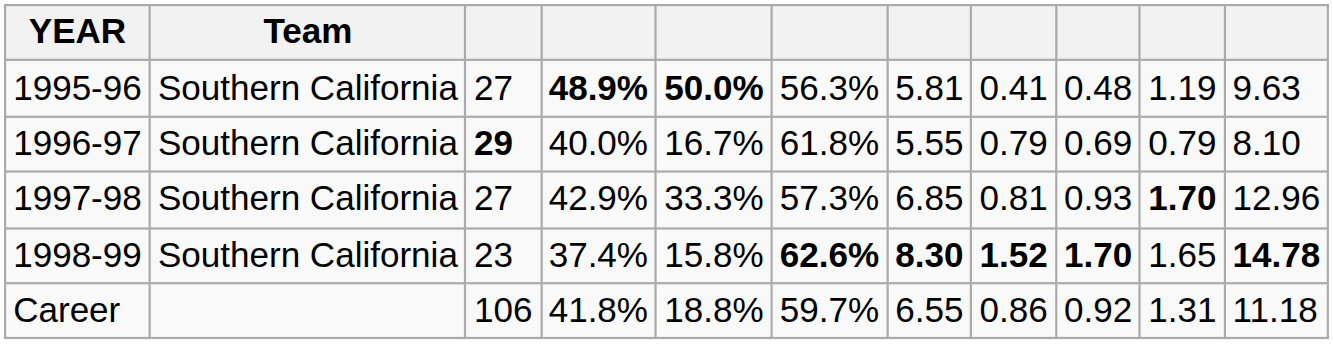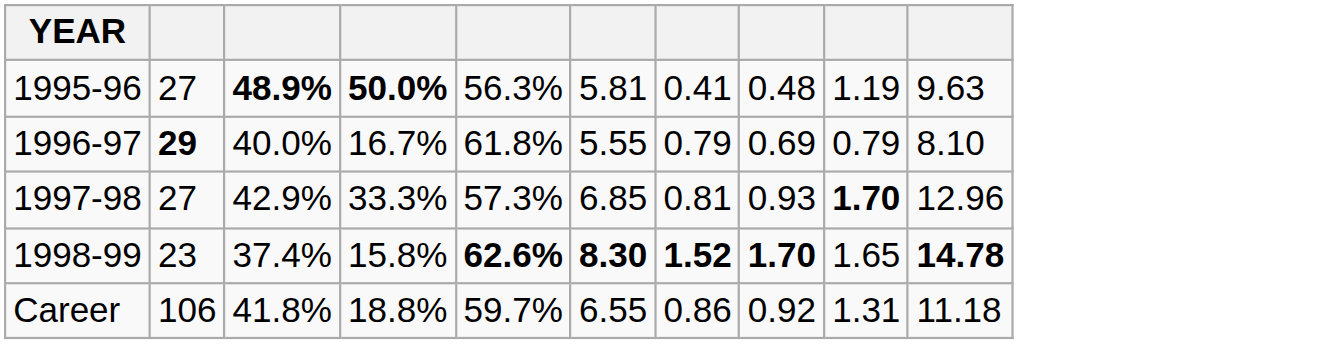- column: Team | Southern California | Southern California | Southern California | Southern California
